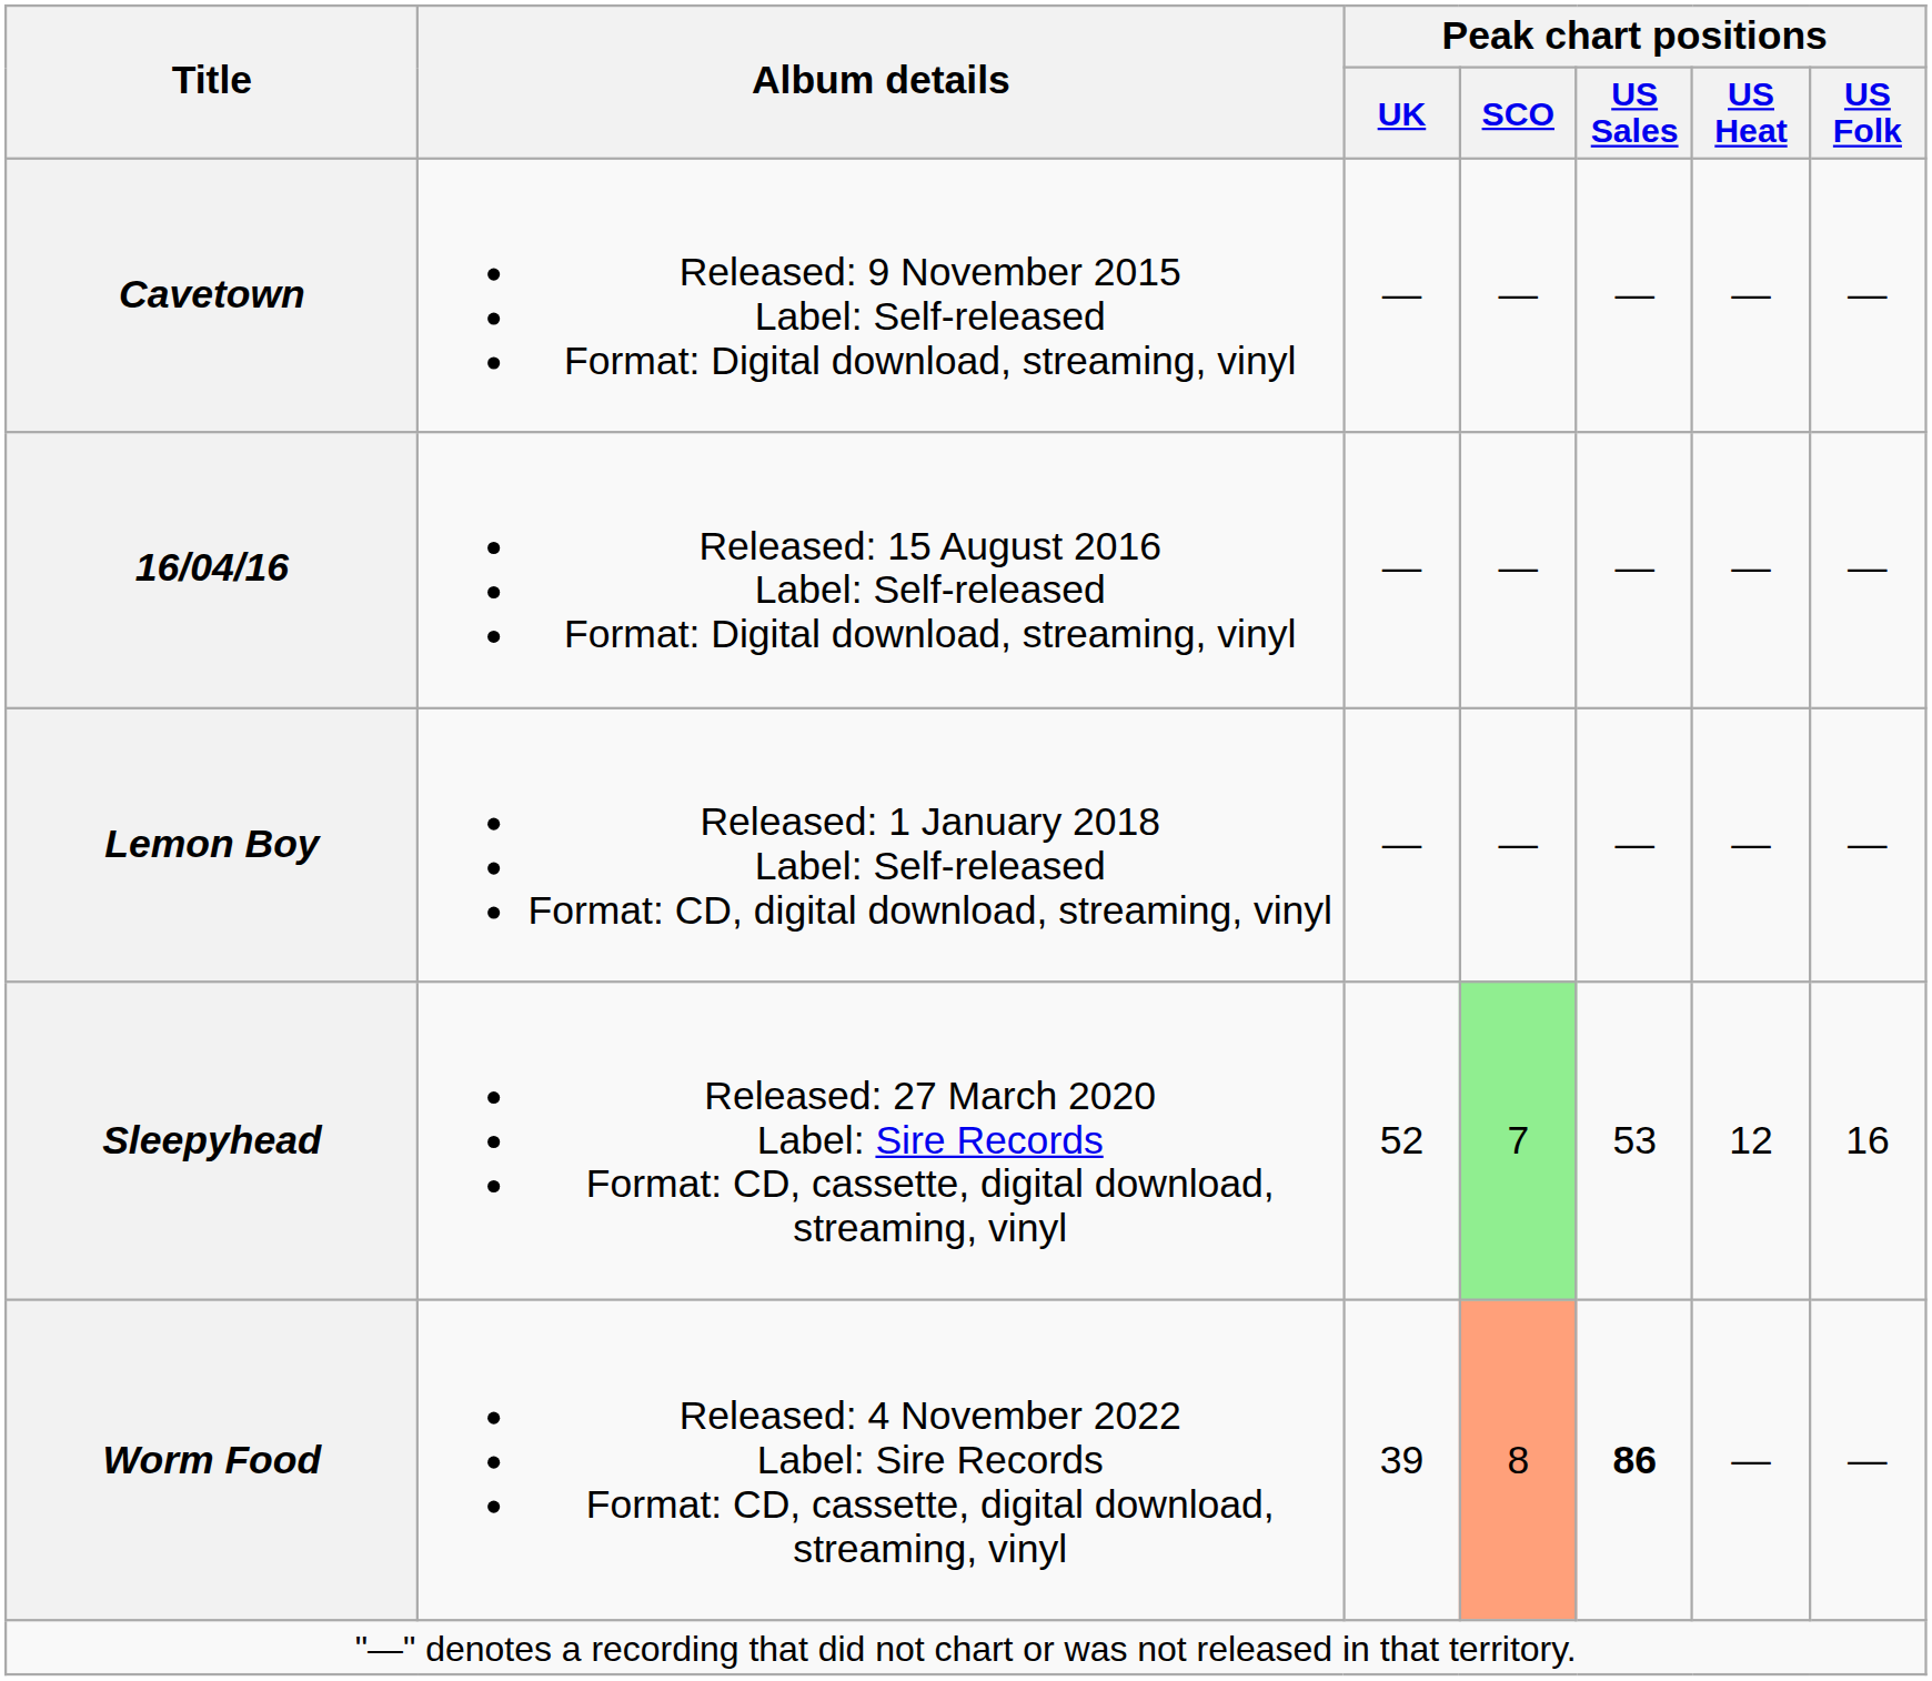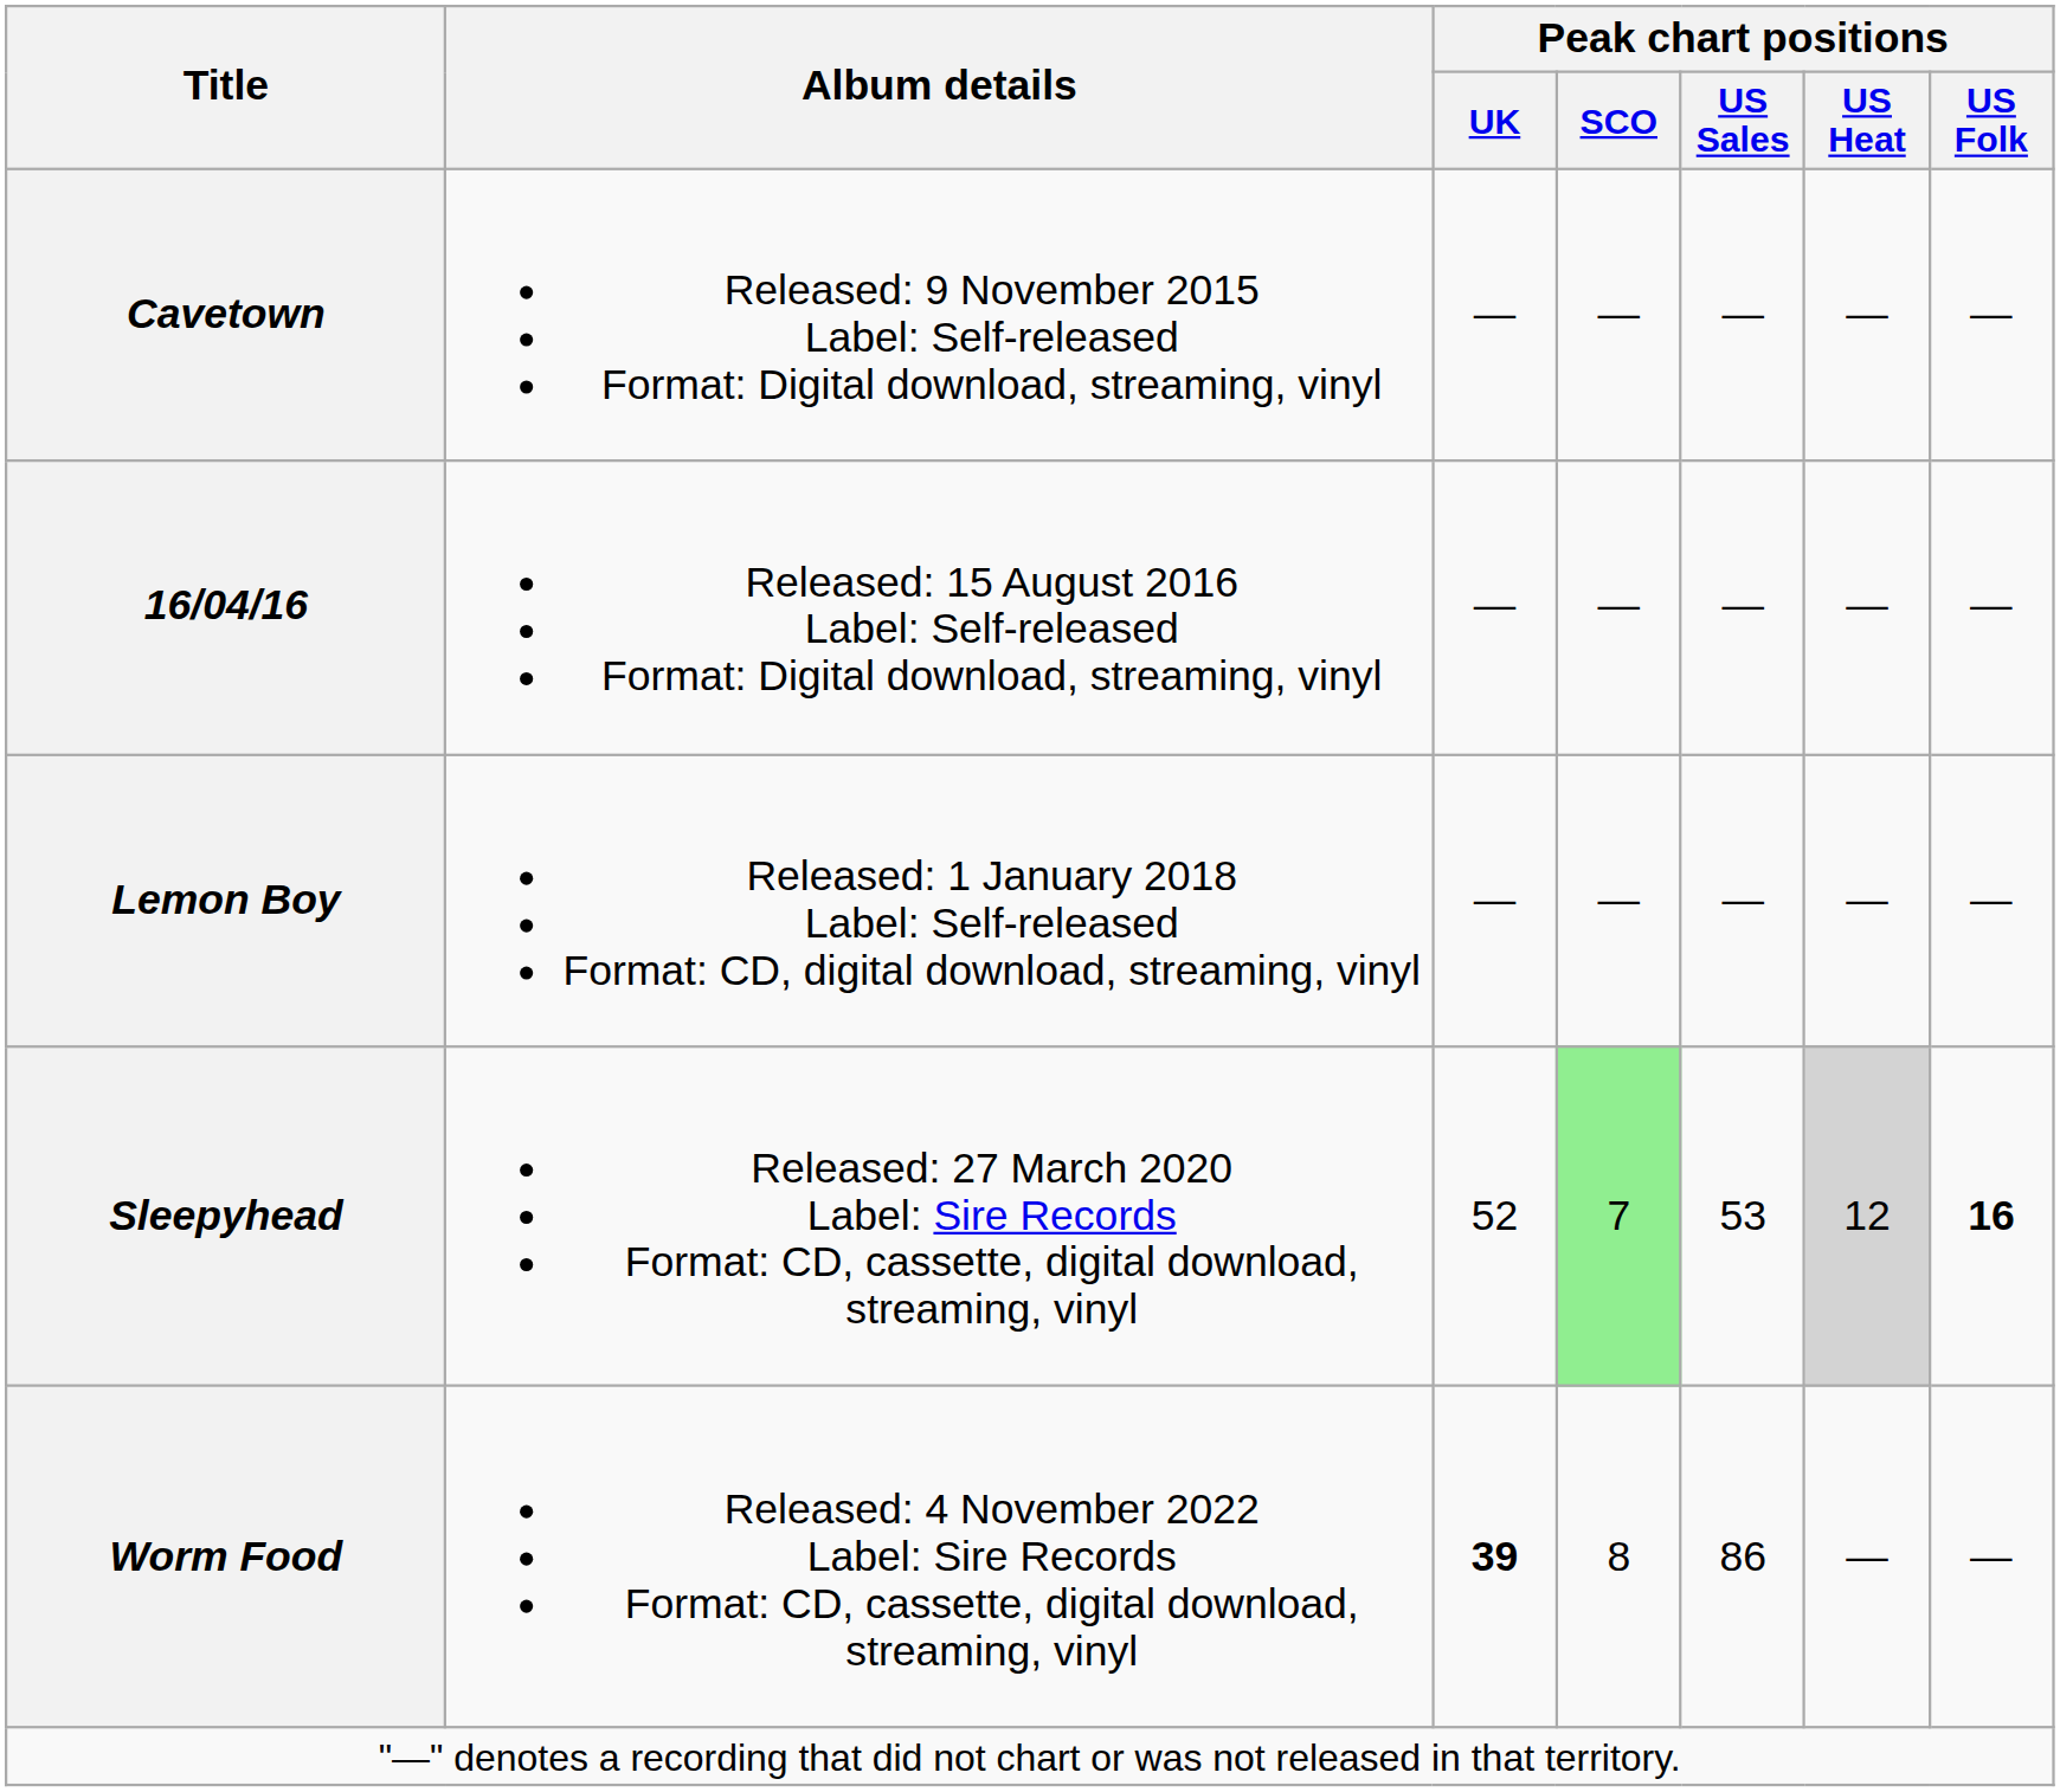Sleepyhead | Peak chart positions / US Heat: no background -> lightgrey background
Sleepyhead | Peak chart positions / US Folk: normal -> bold
Worm Food | Peak chart positions / UK: normal -> bold
Worm Food | Peak chart positions / SCO: lightsalmon background -> no background
Worm Food | Peak chart positions / US Sales: bold -> normal
